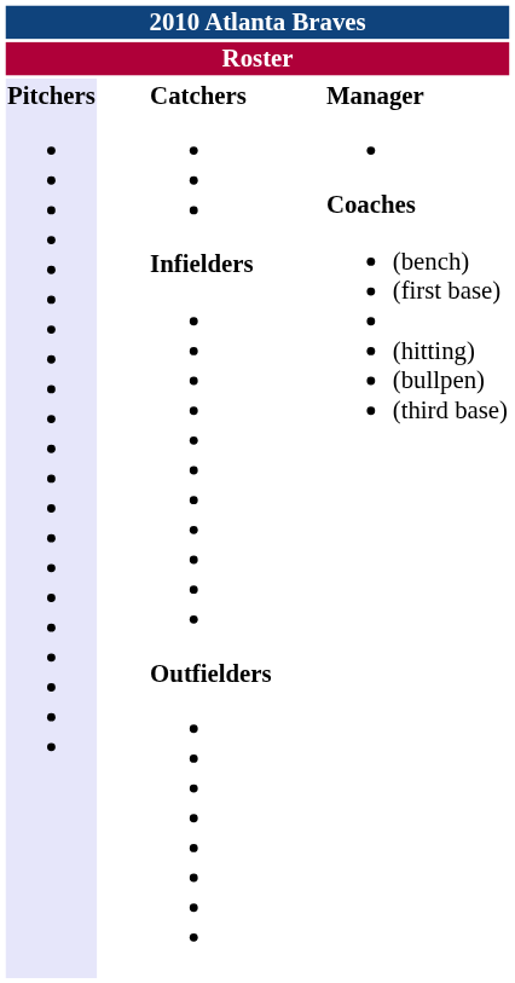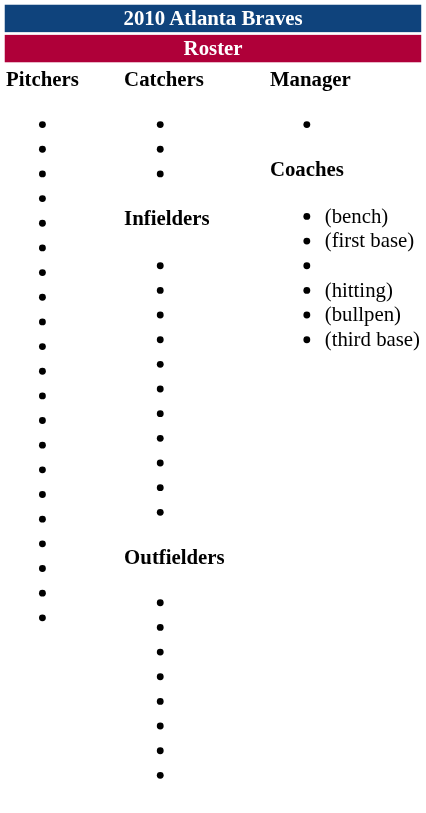Pitchers | column 1: lavender background -> no background
